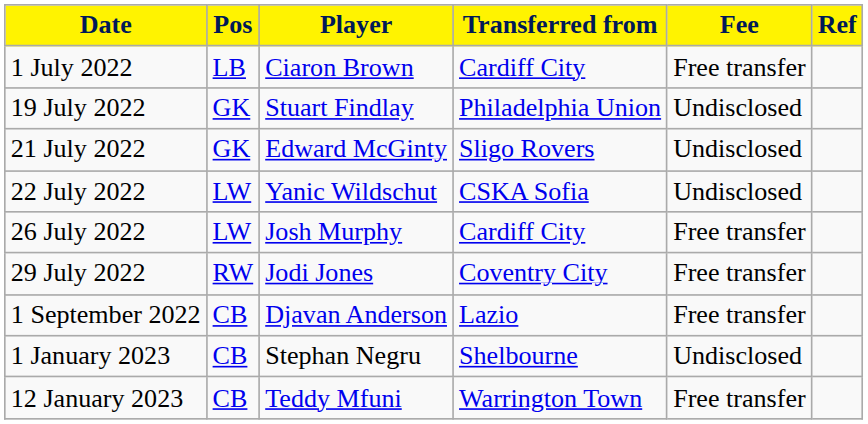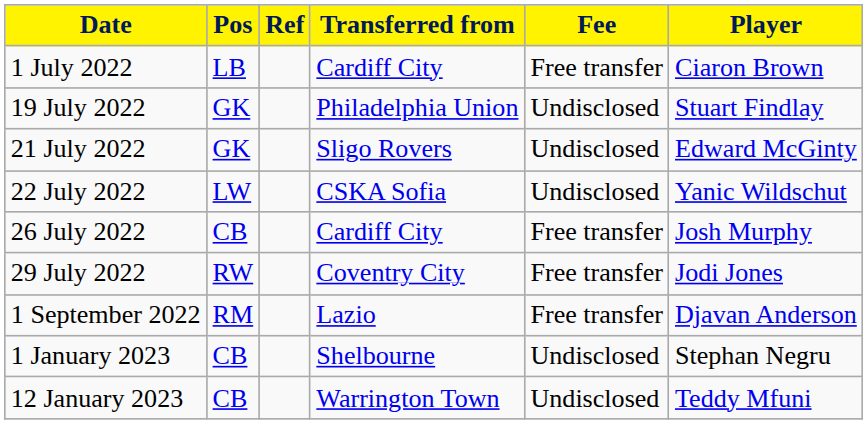columns swapped: Player <-> Ref
26 July 2022 | Pos: LW -> CB
1 September 2022 | Pos: CB -> RM
12 January 2023 | Fee: Free transfer -> Undisclosed
